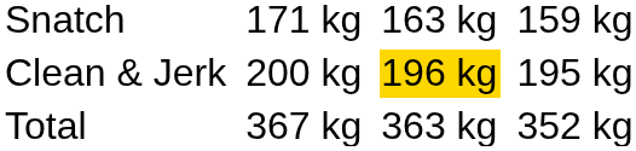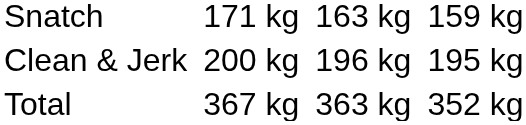Clean & Jerk | column 3: gold background -> no background
